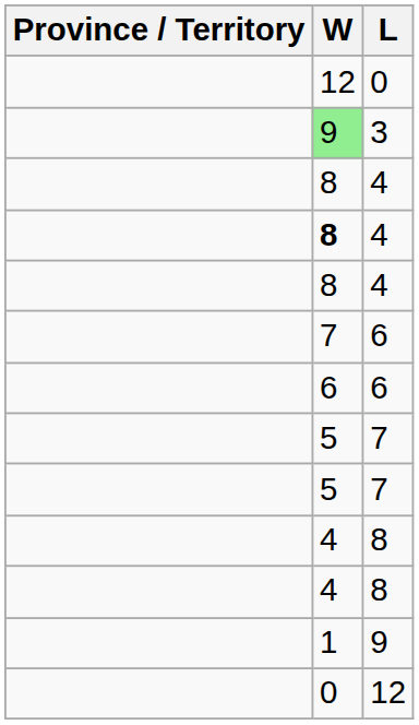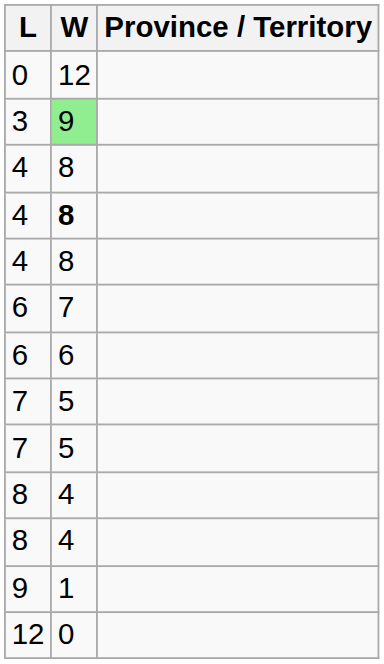columns swapped: Province / Territory <-> L
